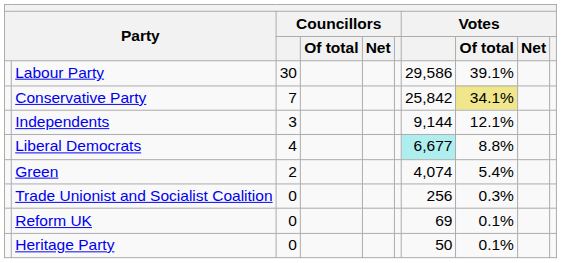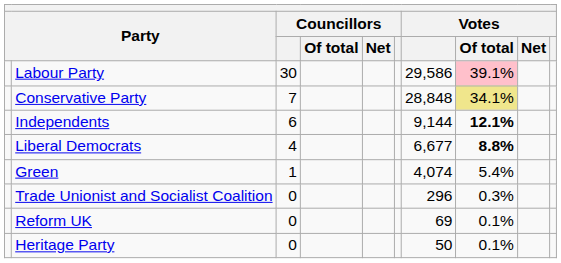Labour Party | Votes / Of total: no background -> pink background
Conservative Party | column 7: 25,842 -> 28,848
Independents | column 3: 3 -> 6
Independents | Votes / Of total: normal -> bold
Liberal Democrats | column 7: paleturquoise background -> no background
Liberal Democrats | Votes / Of total: normal -> bold
Green | column 3: 2 -> 1
Trade Unionist and Socialist Coalition | column 7: 256 -> 296
